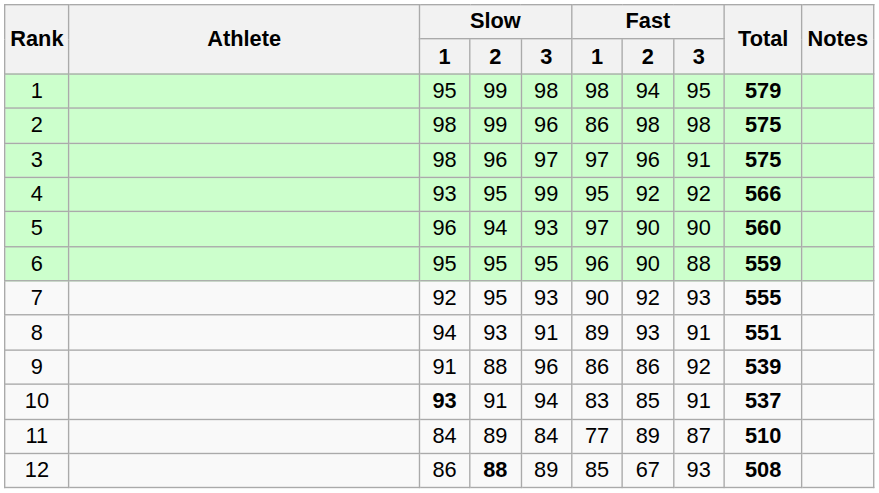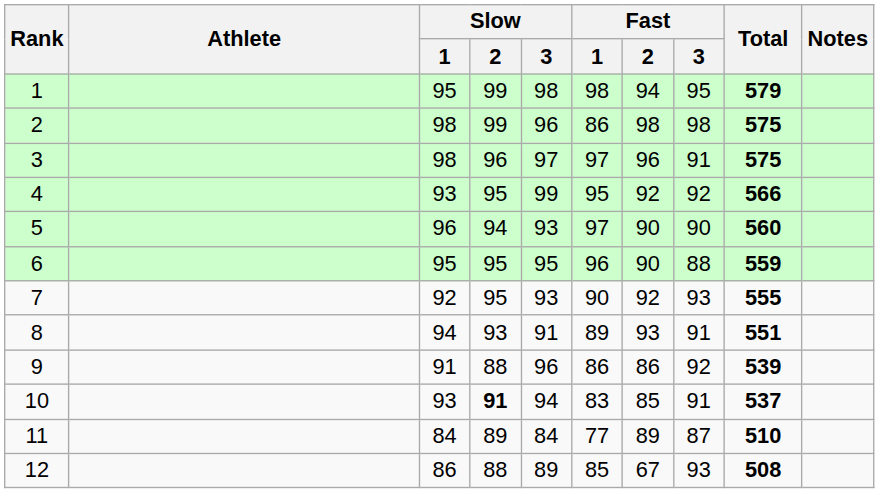10 | Slow / 1: bold -> normal
10 | Slow / 2: normal -> bold
12 | Slow / 2: bold -> normal
